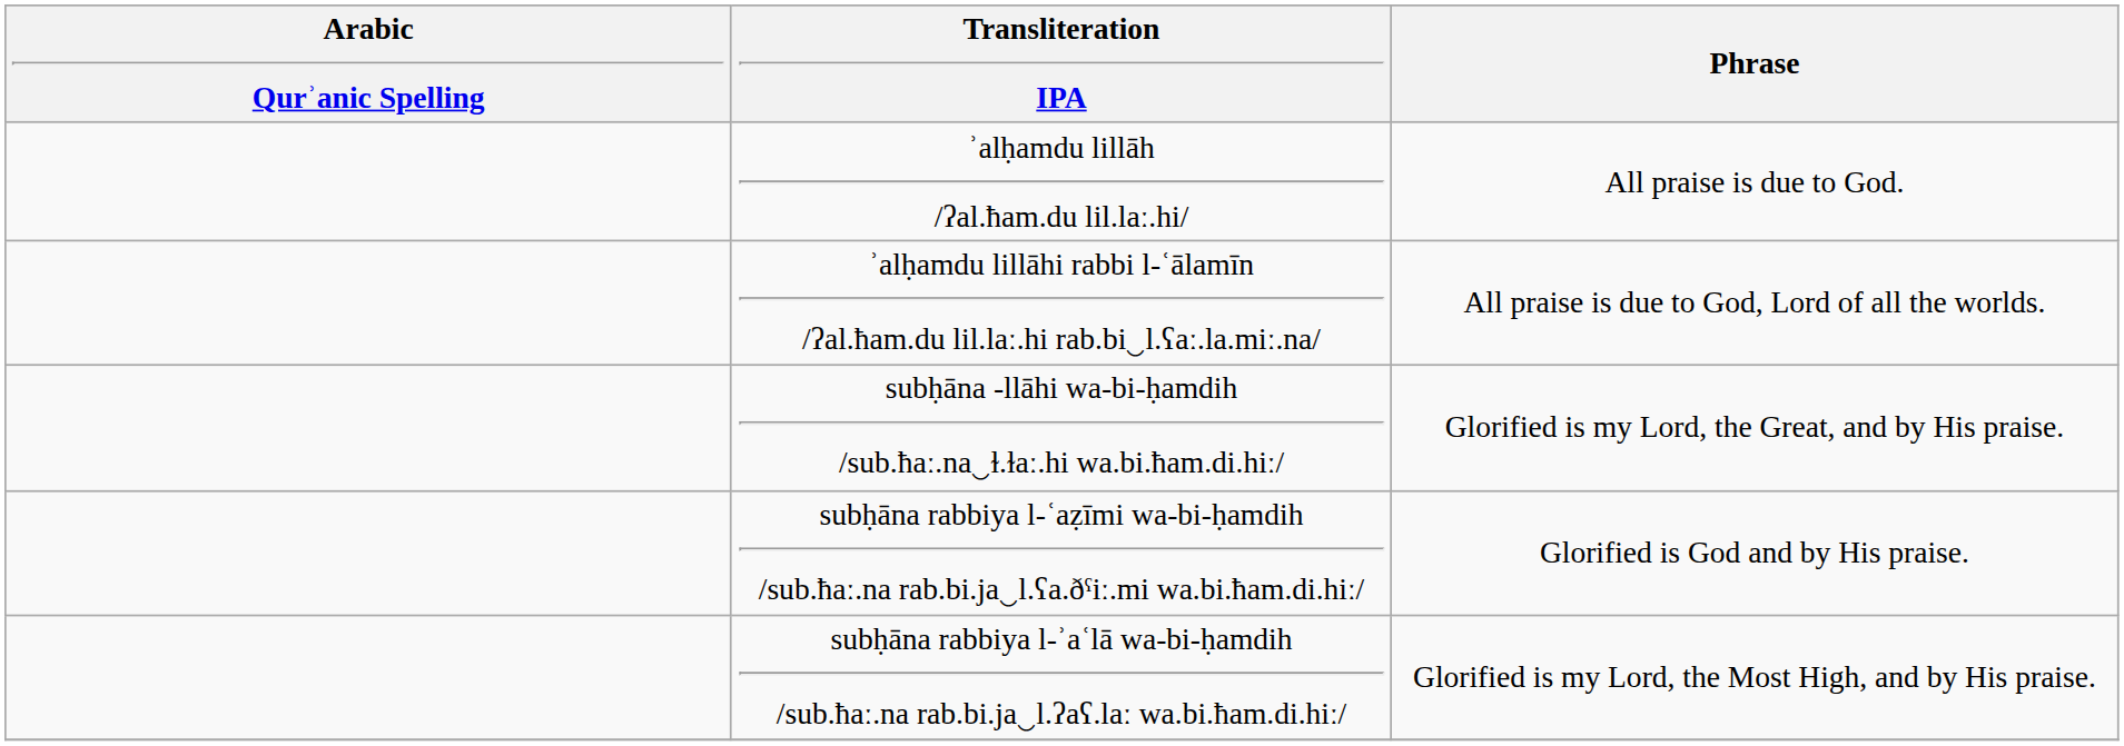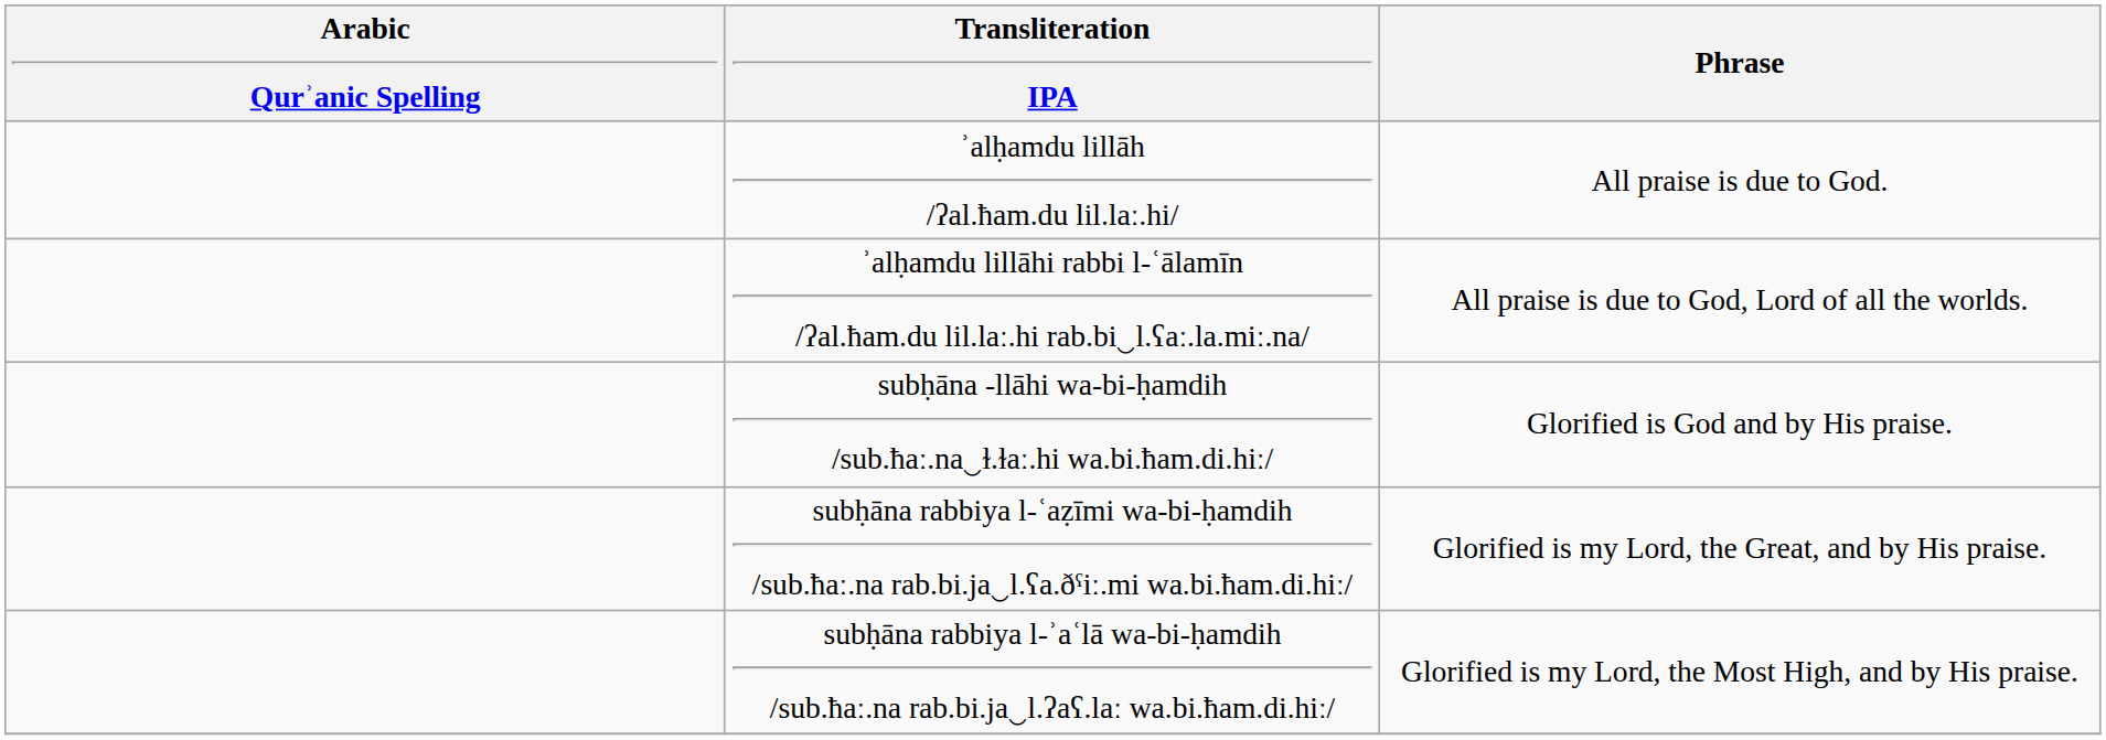row 4 | Phrase: Glorified is my Lord, the Great, and by His praise. -> Glorified is God and by His praise.
row 5 | Phrase: Glorified is God and by His praise. -> Glorified is my Lord, the Great, and by His praise.
